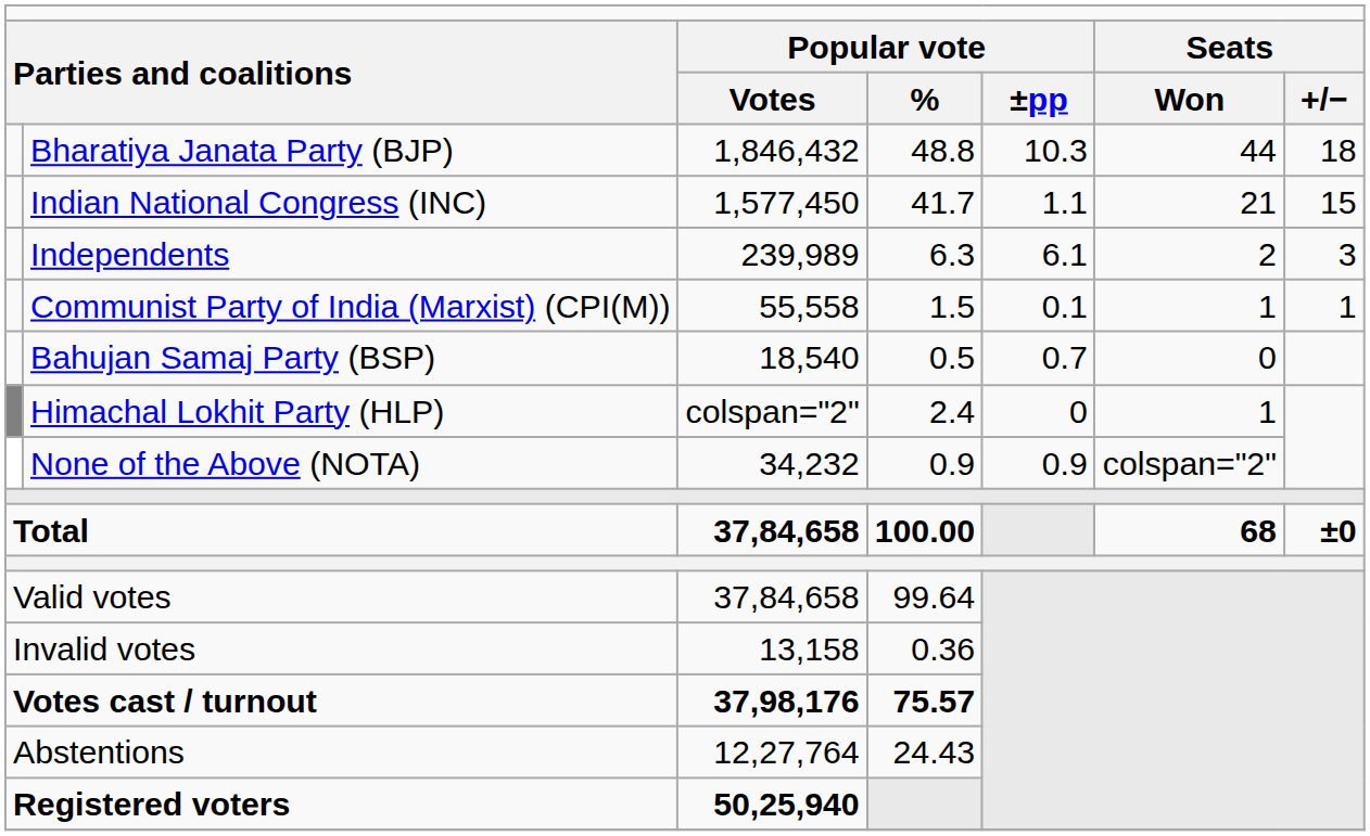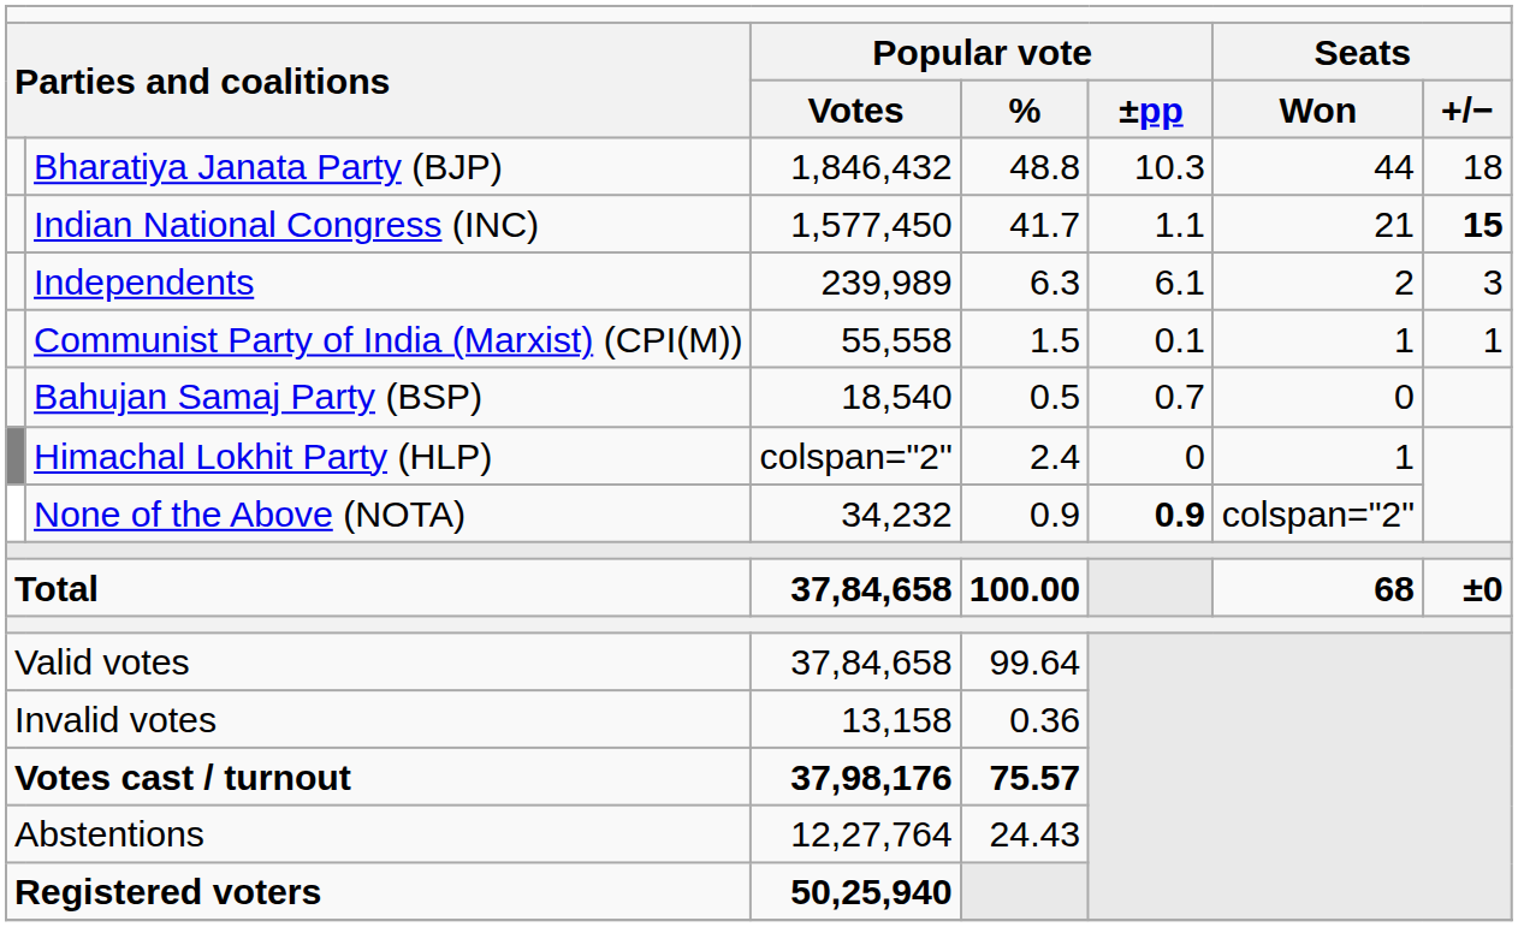Indian National Congress (INC) | column 7: normal -> bold
None of the Above (NOTA) | column 5: normal -> bold
